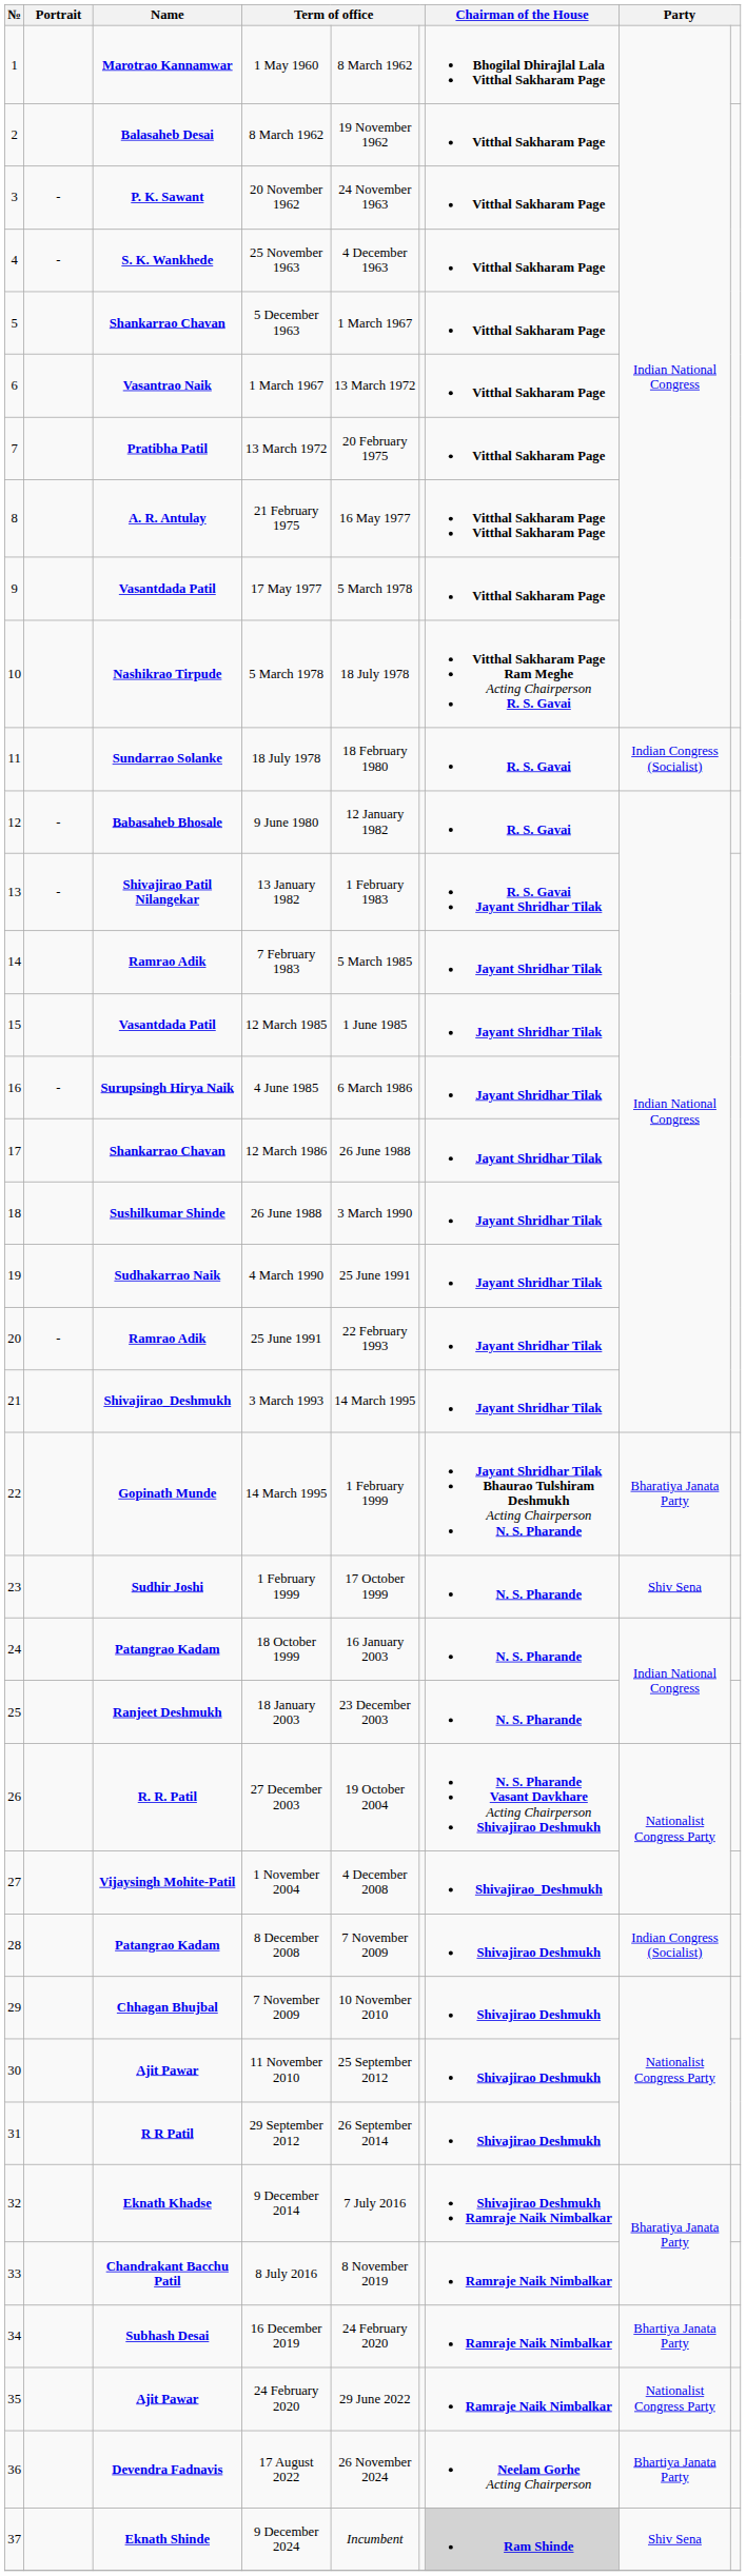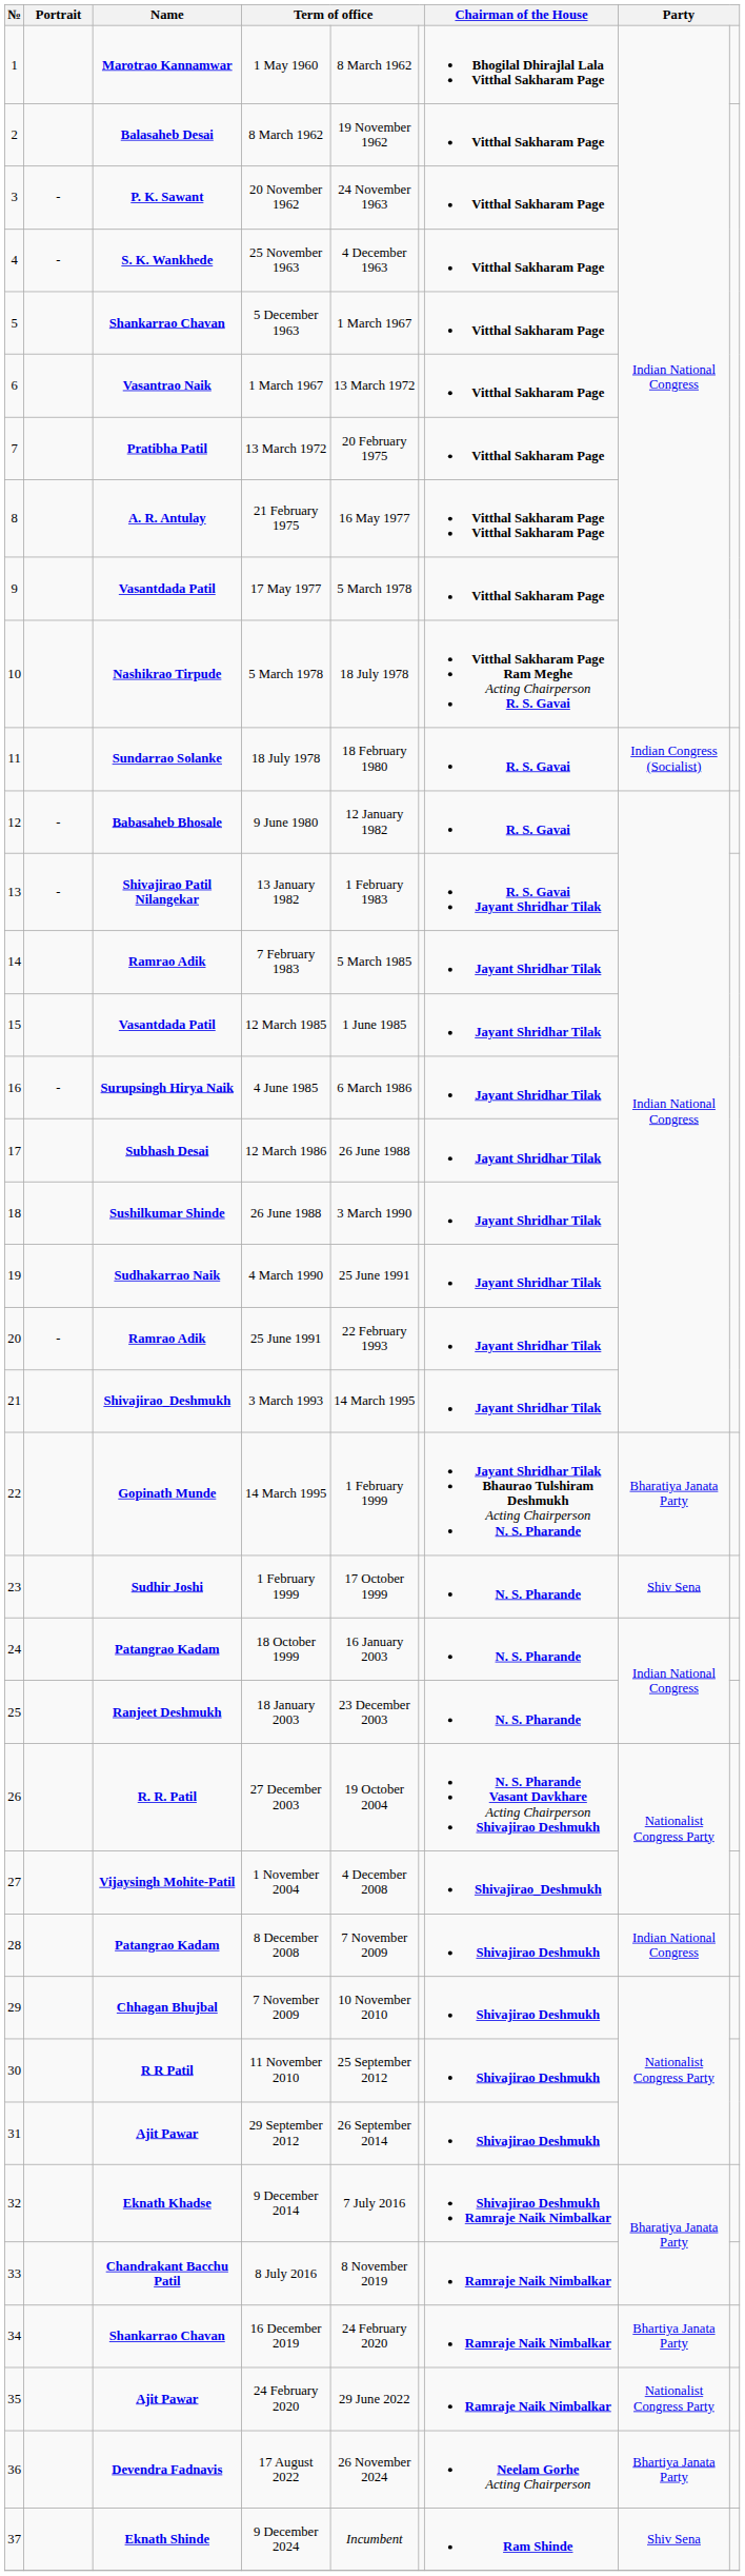12 March 1986 | Name: Shankarrao Chavan -> Subhash Desai
8 December 2008 | column 8: Indian Congress (Socialist) -> Indian National Congress
11 November 2010 | Name: Ajit Pawar -> R R Patil
29 September 2012 | Name: R R Patil -> Ajit Pawar
16 December 2019 | Name: Subhash Desai -> Shankarrao Chavan
9 December 2024 | Chairman of the House: lightgrey background -> no background
